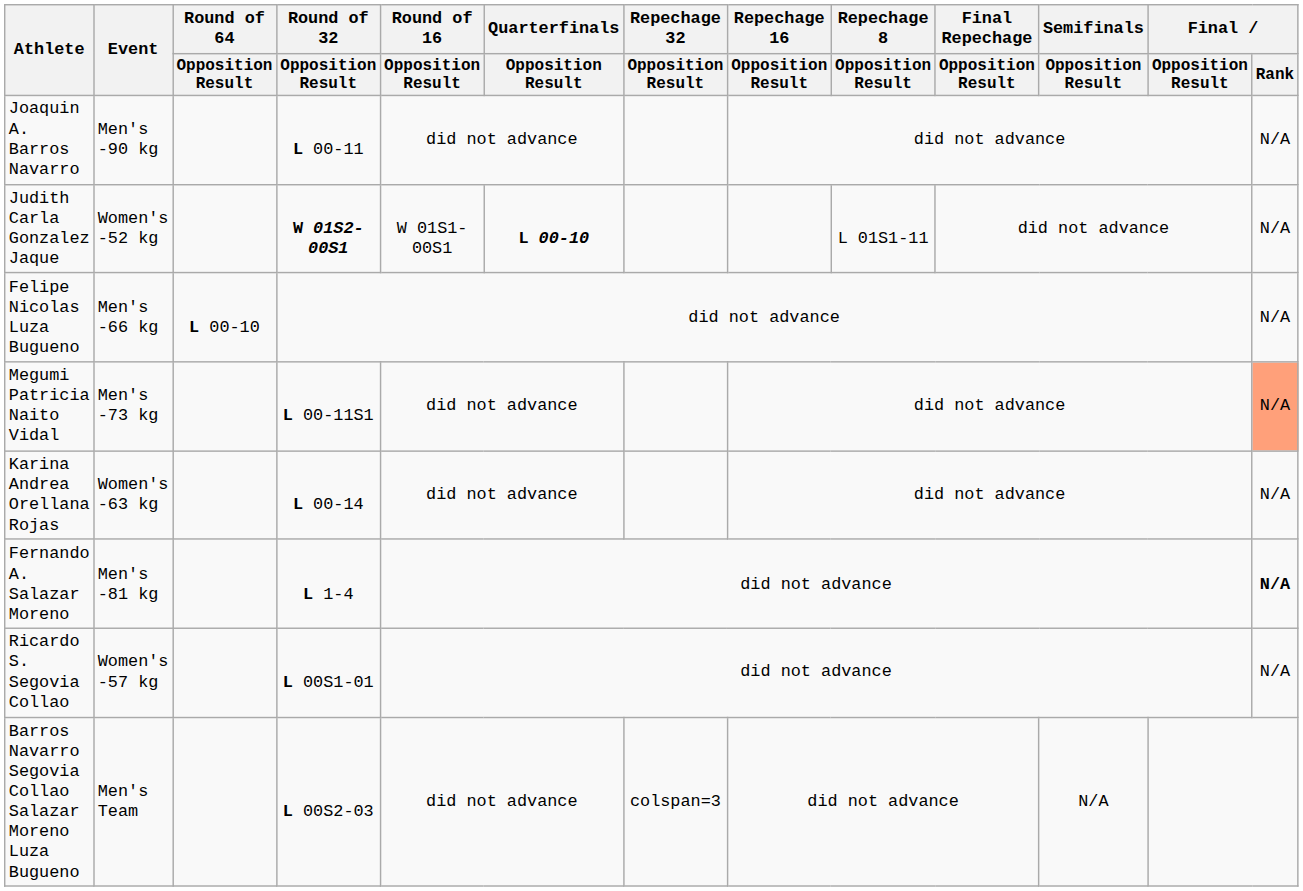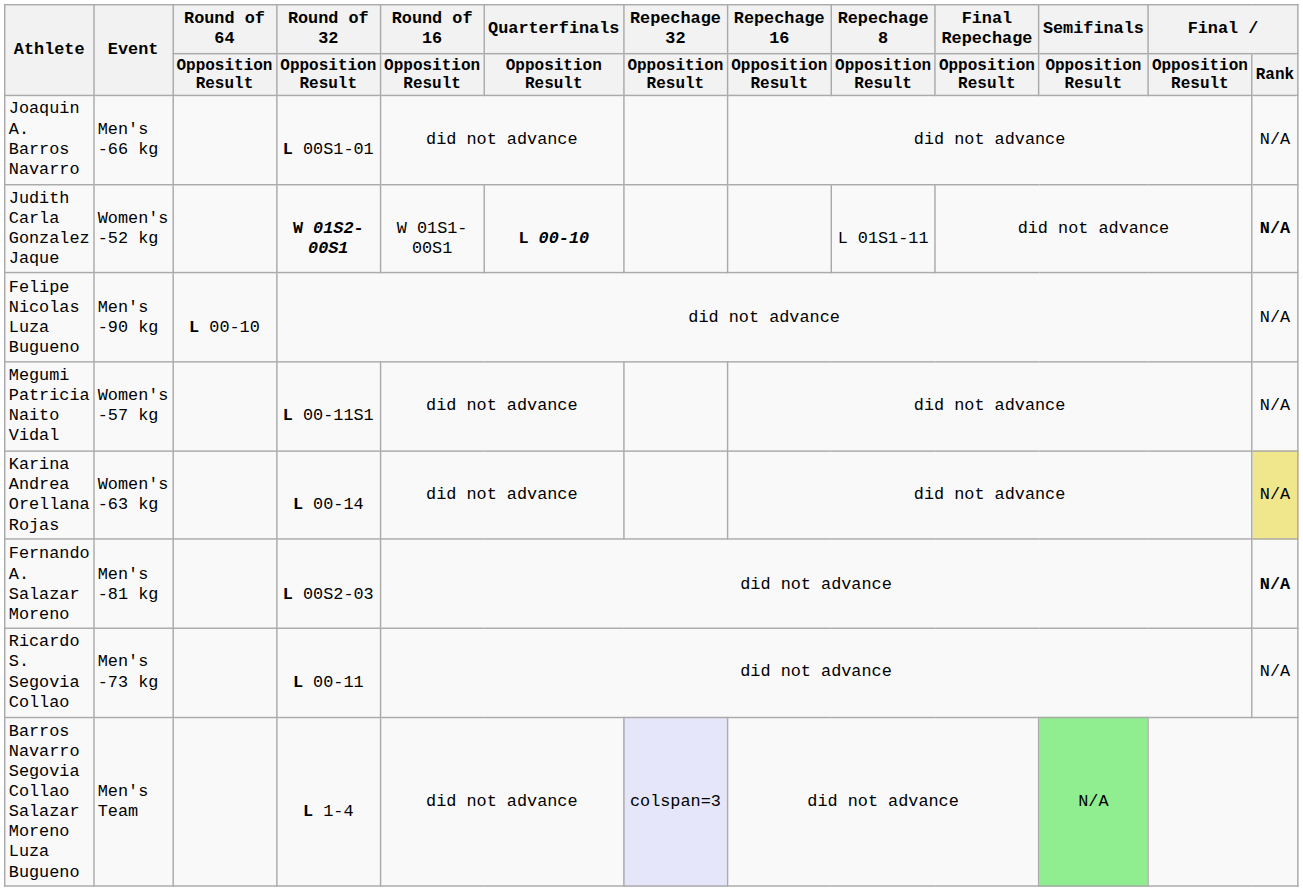Joaquin A. Barros Navarro | Event: Men's -90 kg -> Men's -66 kg
Joaquin A. Barros Navarro | Round of 32 / Opposition Result: L 00-11 -> L 00S1-01
Judith Carla Gonzalez Jaque | Final / Rank: normal -> bold
Felipe Nicolas Luza Bugueno | Event: Men's -66 kg -> Men's -90 kg
Megumi Patricia Naito Vidal | Event: Men's -73 kg -> Women's -57 kg
Megumi Patricia Naito Vidal | Final / Rank: lightsalmon background -> no background
Karina Andrea Orellana Rojas | Final / Rank: no background -> khaki background
Fernando A. Salazar Moreno | Round of 32 / Opposition Result: L 1-4 -> L 00S2-03
Ricardo S. Segovia Collao | Event: Women's -57 kg -> Men's -73 kg
Ricardo S. Segovia Collao | Round of 32 / Opposition Result: L 00S1-01 -> L 00-11
Barros Navarro Segovia Collao Salazar Moreno Luza Bugueno | Round of 32 / Opposition Result: L 00S2-03 -> L 1-4
Barros Navarro Segovia Collao Salazar Moreno Luza Bugueno | Repechage 32 / Opposition Result: no background -> lavender background
Barros Navarro Segovia Collao Salazar Moreno Luza Bugueno | Semifinals / Opposition Result: no background -> lightgreen background
